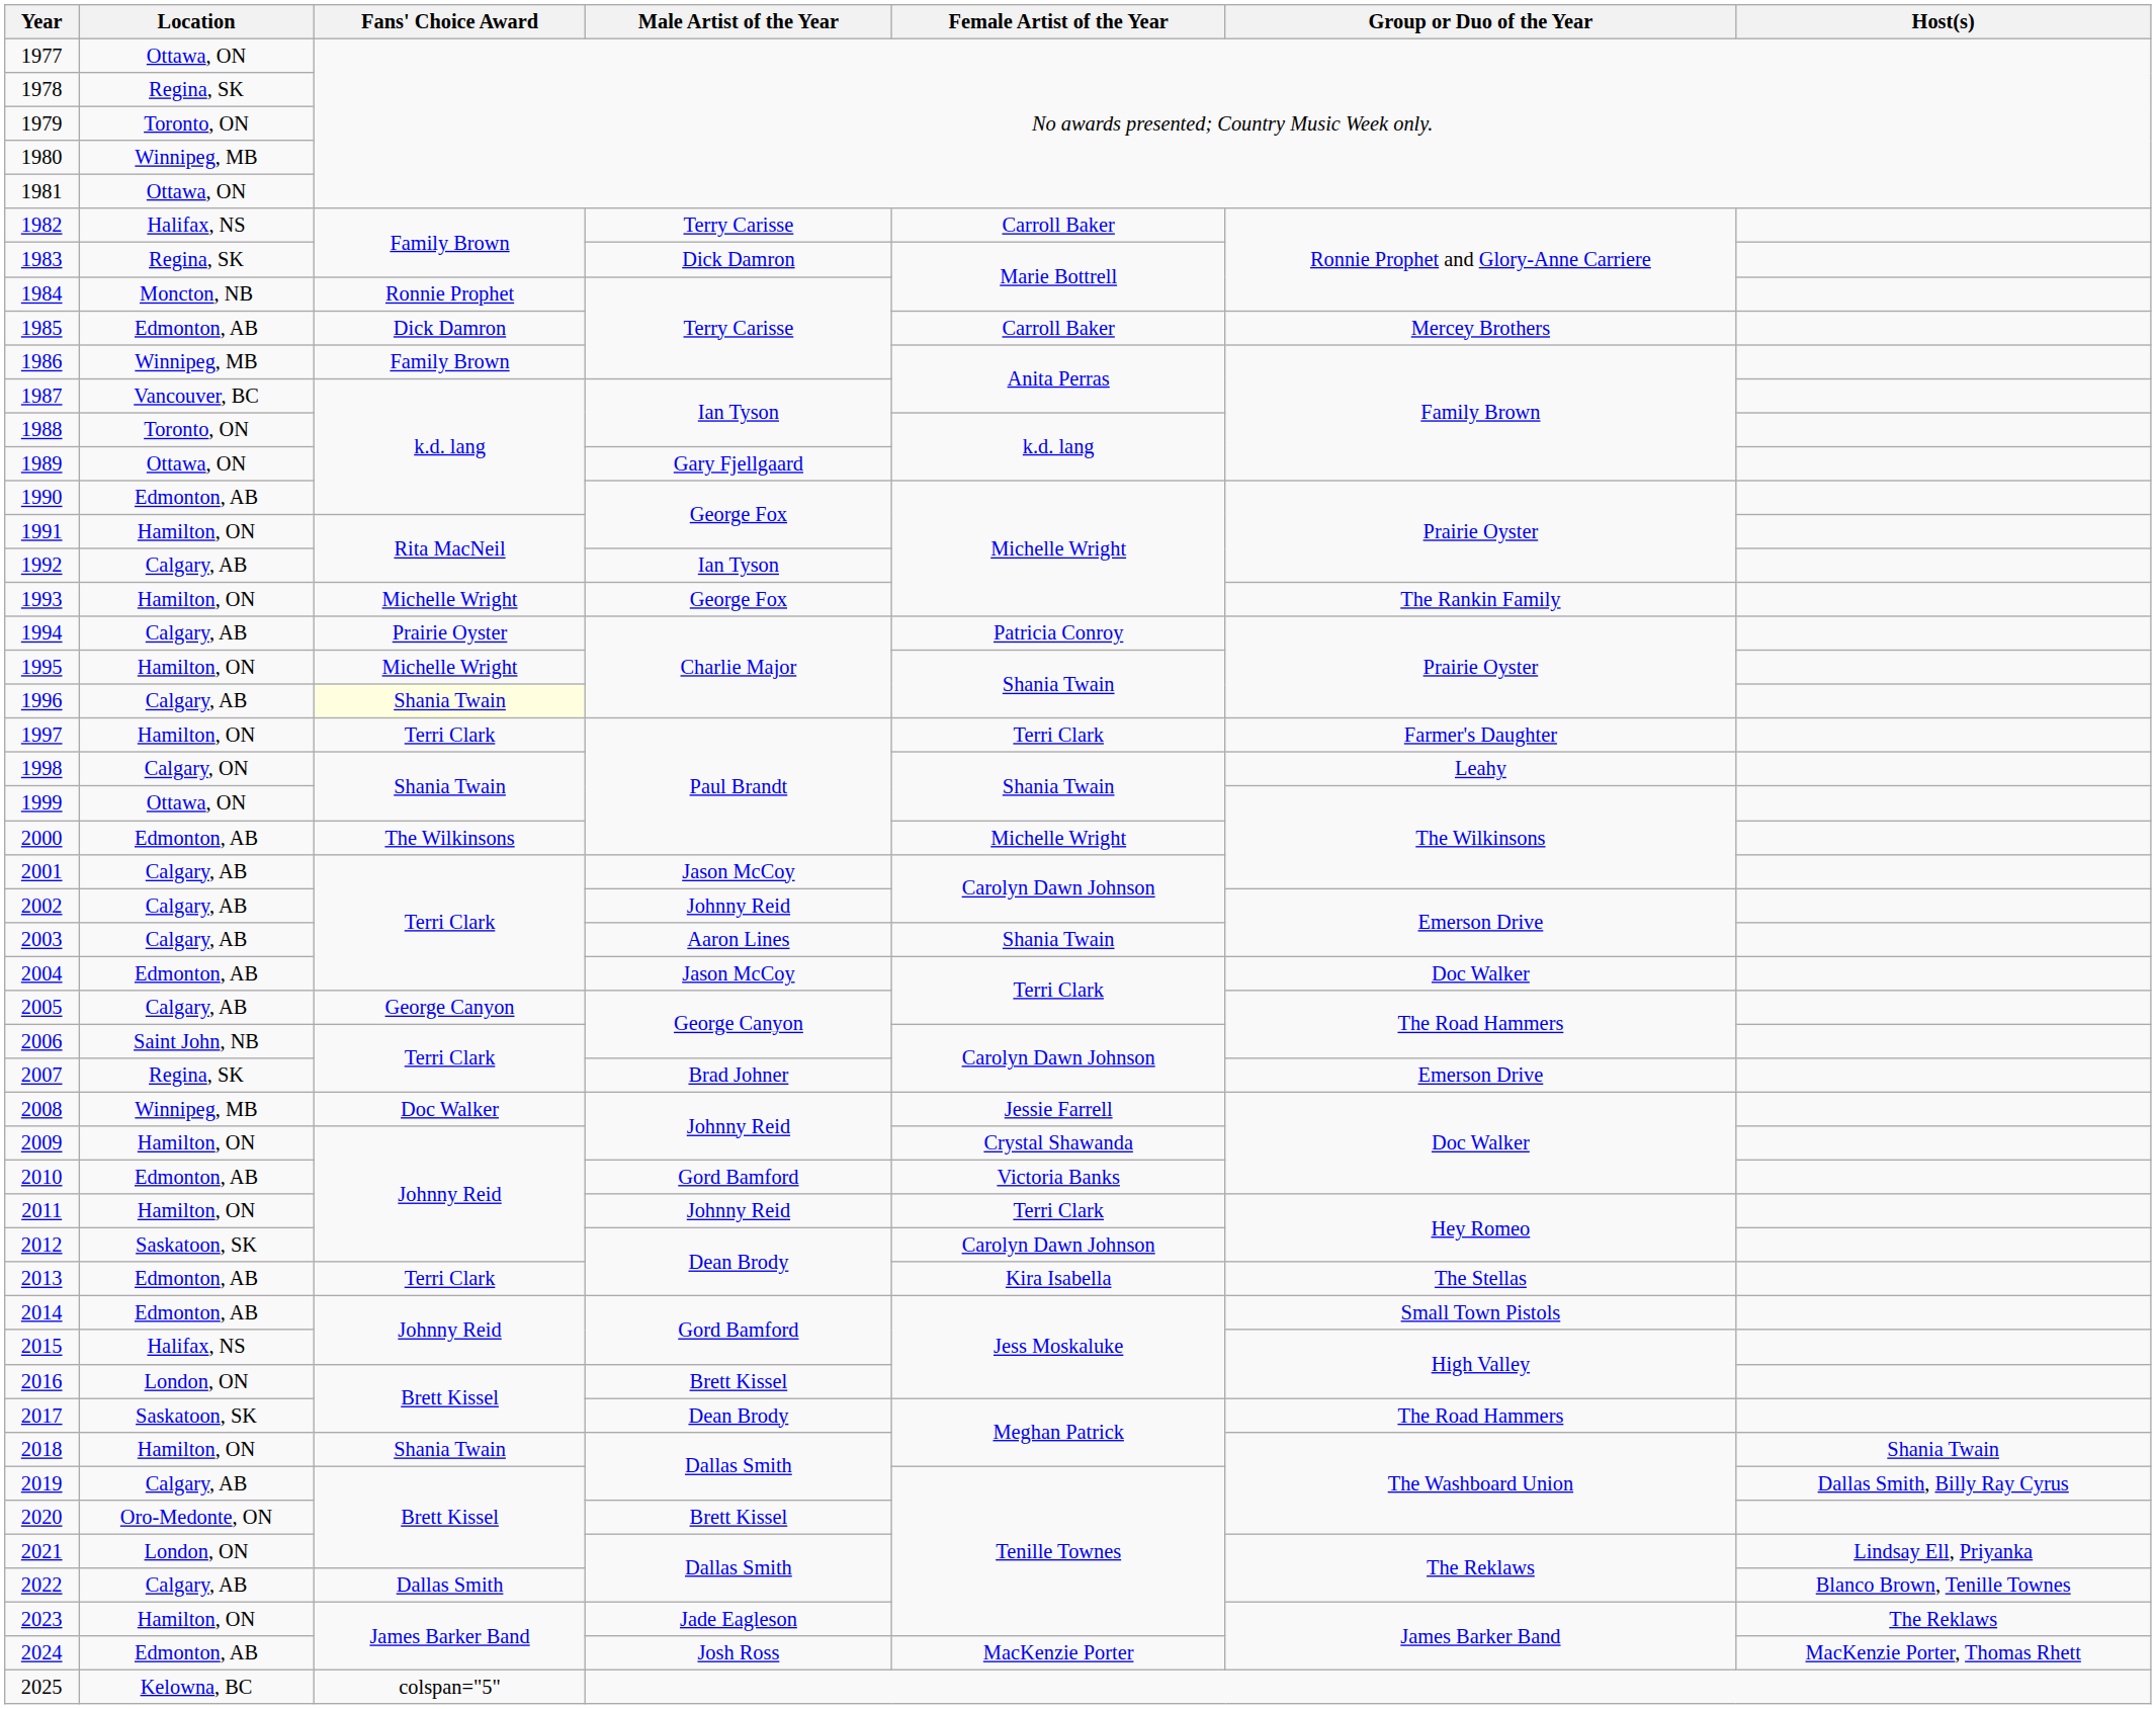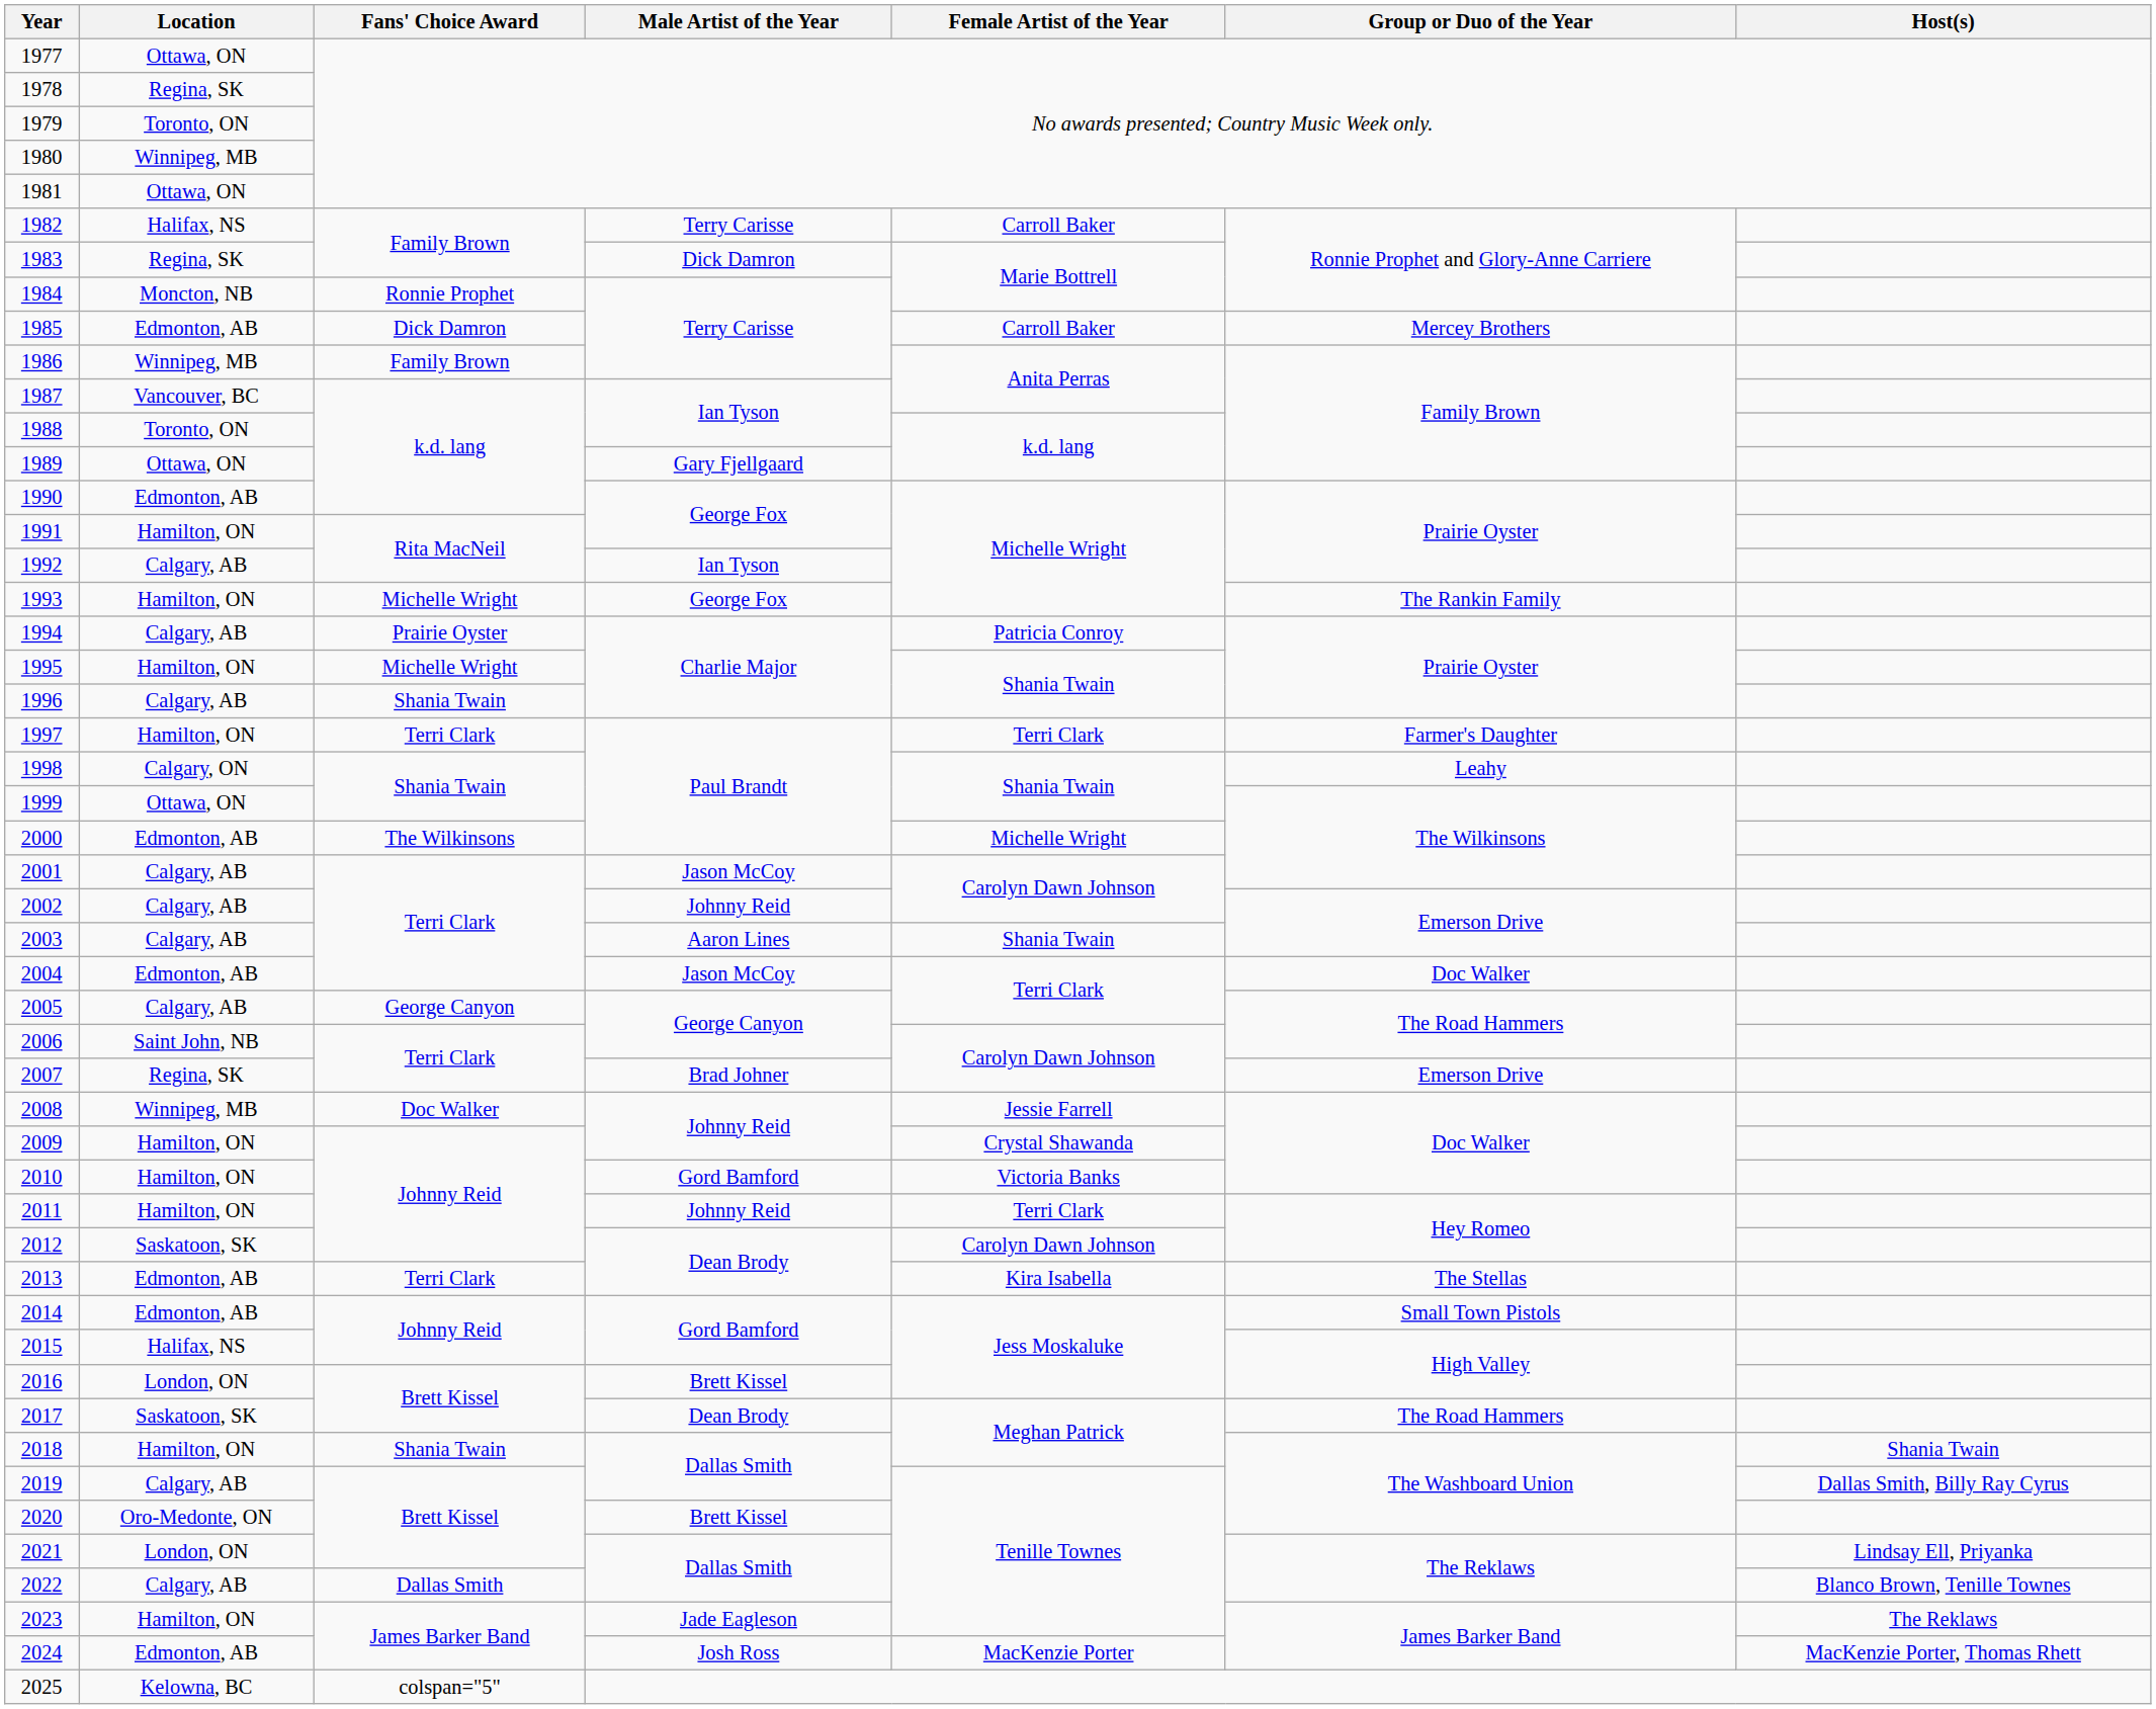1996 | Fans' Choice Award: lightyellow background -> no background
2010 | Location: Edmonton, AB -> Hamilton, ON
